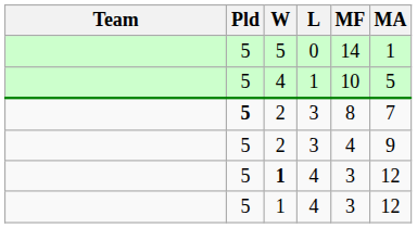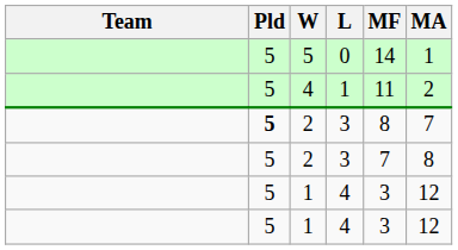row 3 | MF: 10 -> 11
row 3 | MA: 5 -> 2
row 5 | MF: 4 -> 7
row 5 | MA: 9 -> 8
row 6 | W: bold -> normal
